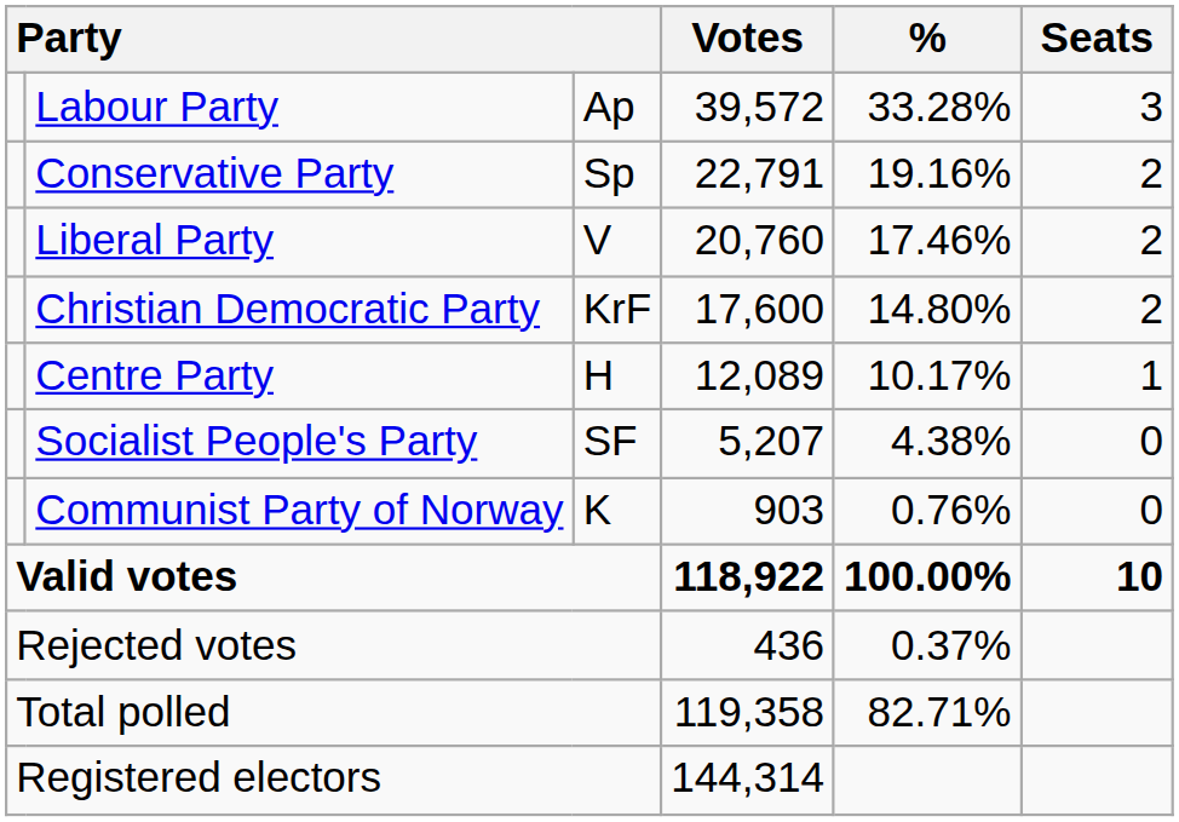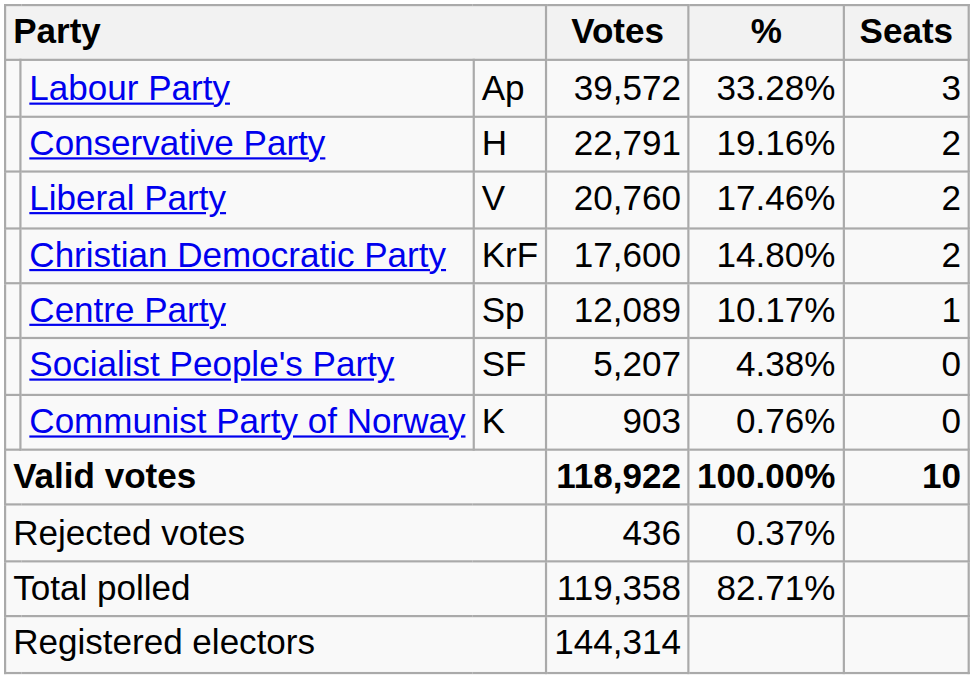Conservative Party | column 3: Sp -> H
Centre Party | column 3: H -> Sp
